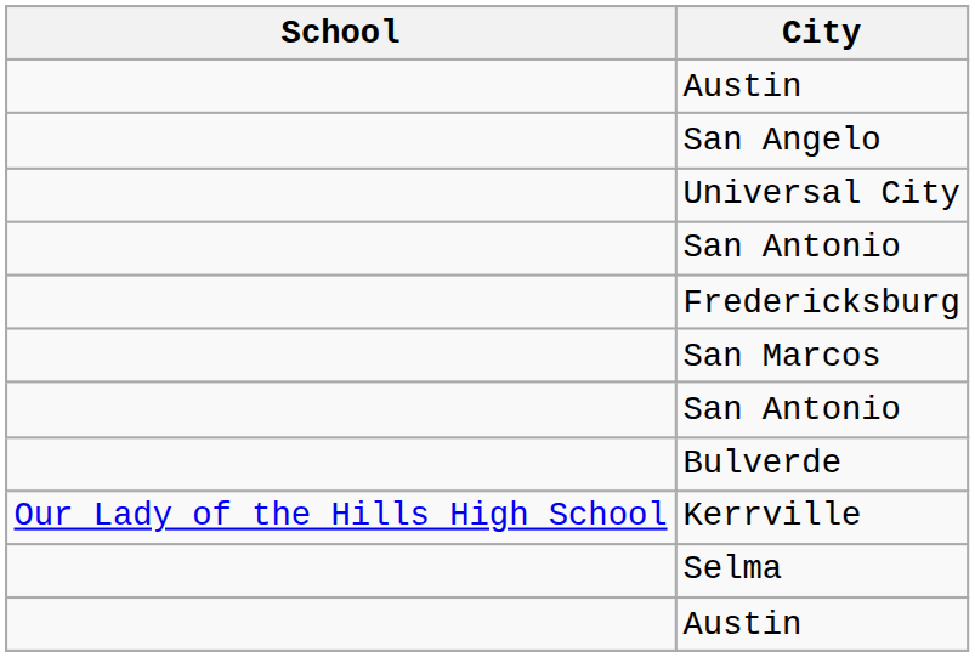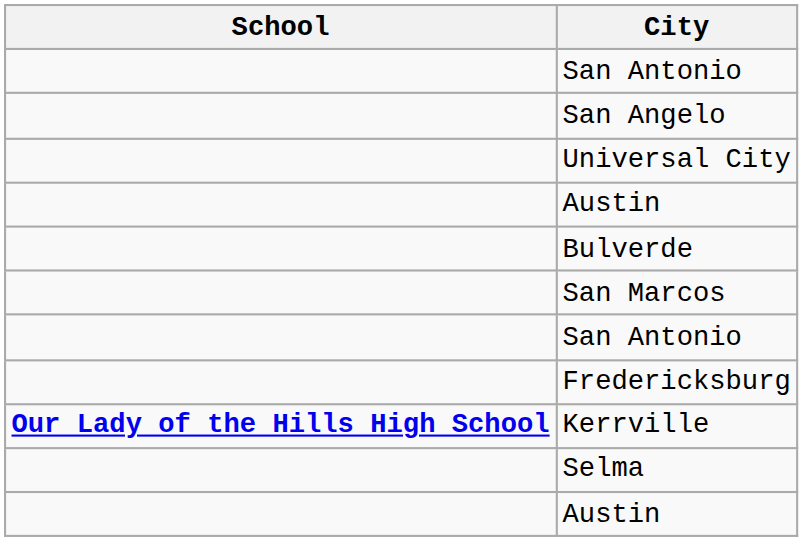row 2 | City: Austin -> San Antonio
row 5 | City: San Antonio -> Austin
row 6 | City: Fredericksburg -> Bulverde
row 9 | City: Bulverde -> Fredericksburg
row 10 | School: normal -> bold
